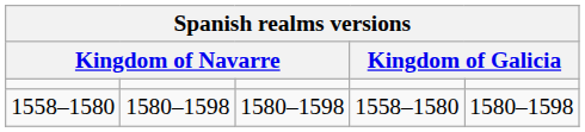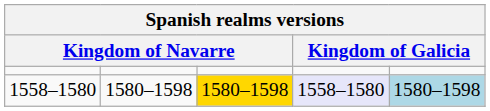row 4 | column 3: no background -> gold background
row 4 | column 4: no background -> lavender background
row 4 | column 5: no background -> lightblue background
